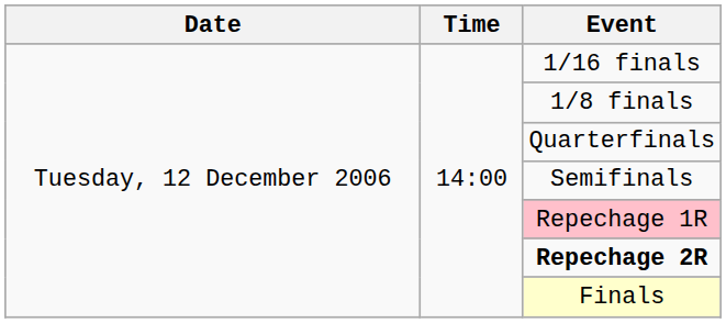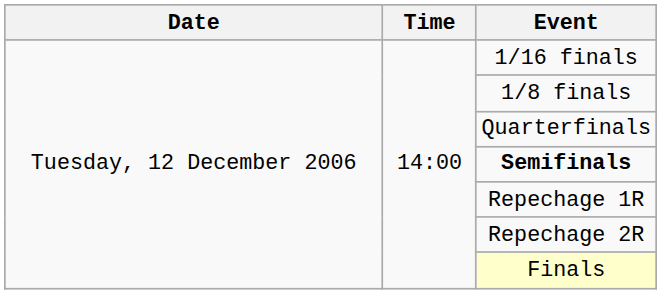Semifinals | Event: normal -> bold
Repechage 1R | Event: pink background -> no background
Repechage 2R | Event: bold -> normal
